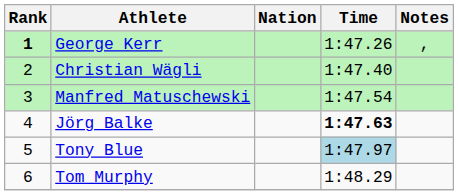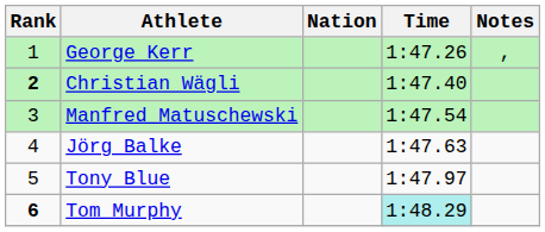George Kerr | Rank: bold -> normal
Christian Wägli | Rank: normal -> bold
Jörg Balke | Time: bold -> normal
Tony Blue | Time: lightblue background -> no background
Tom Murphy | Rank: normal -> bold
Tom Murphy | Time: no background -> paleturquoise background
